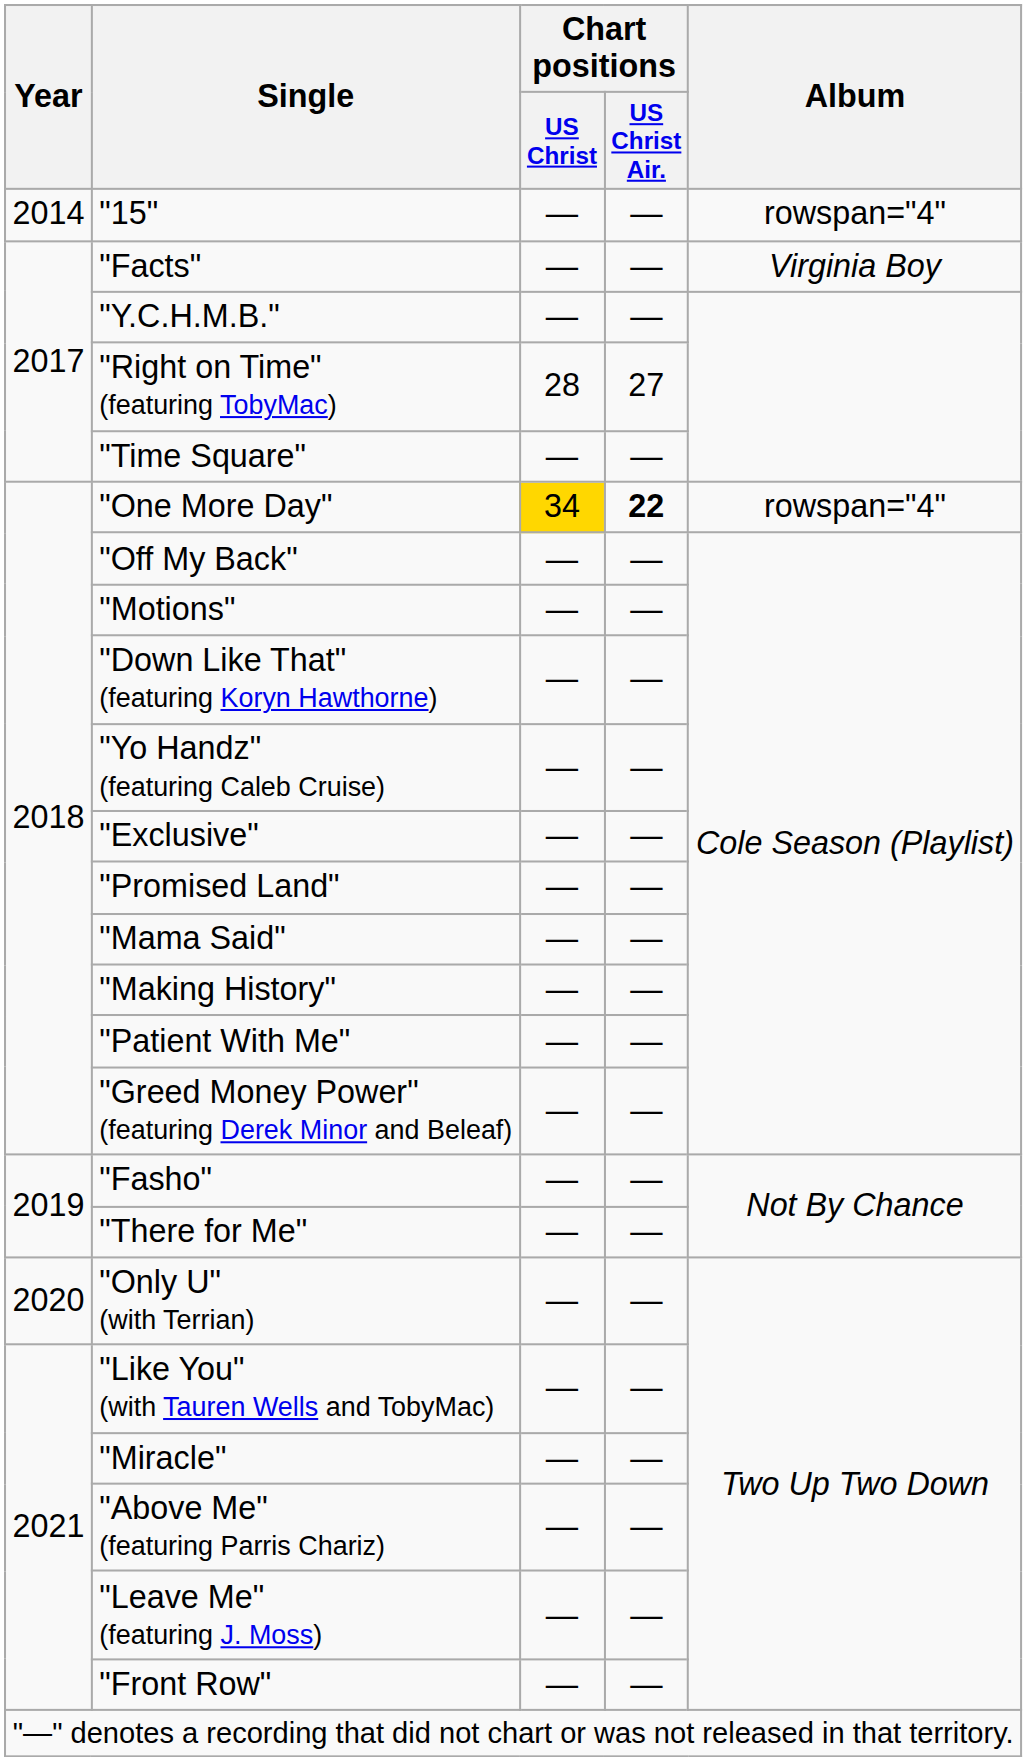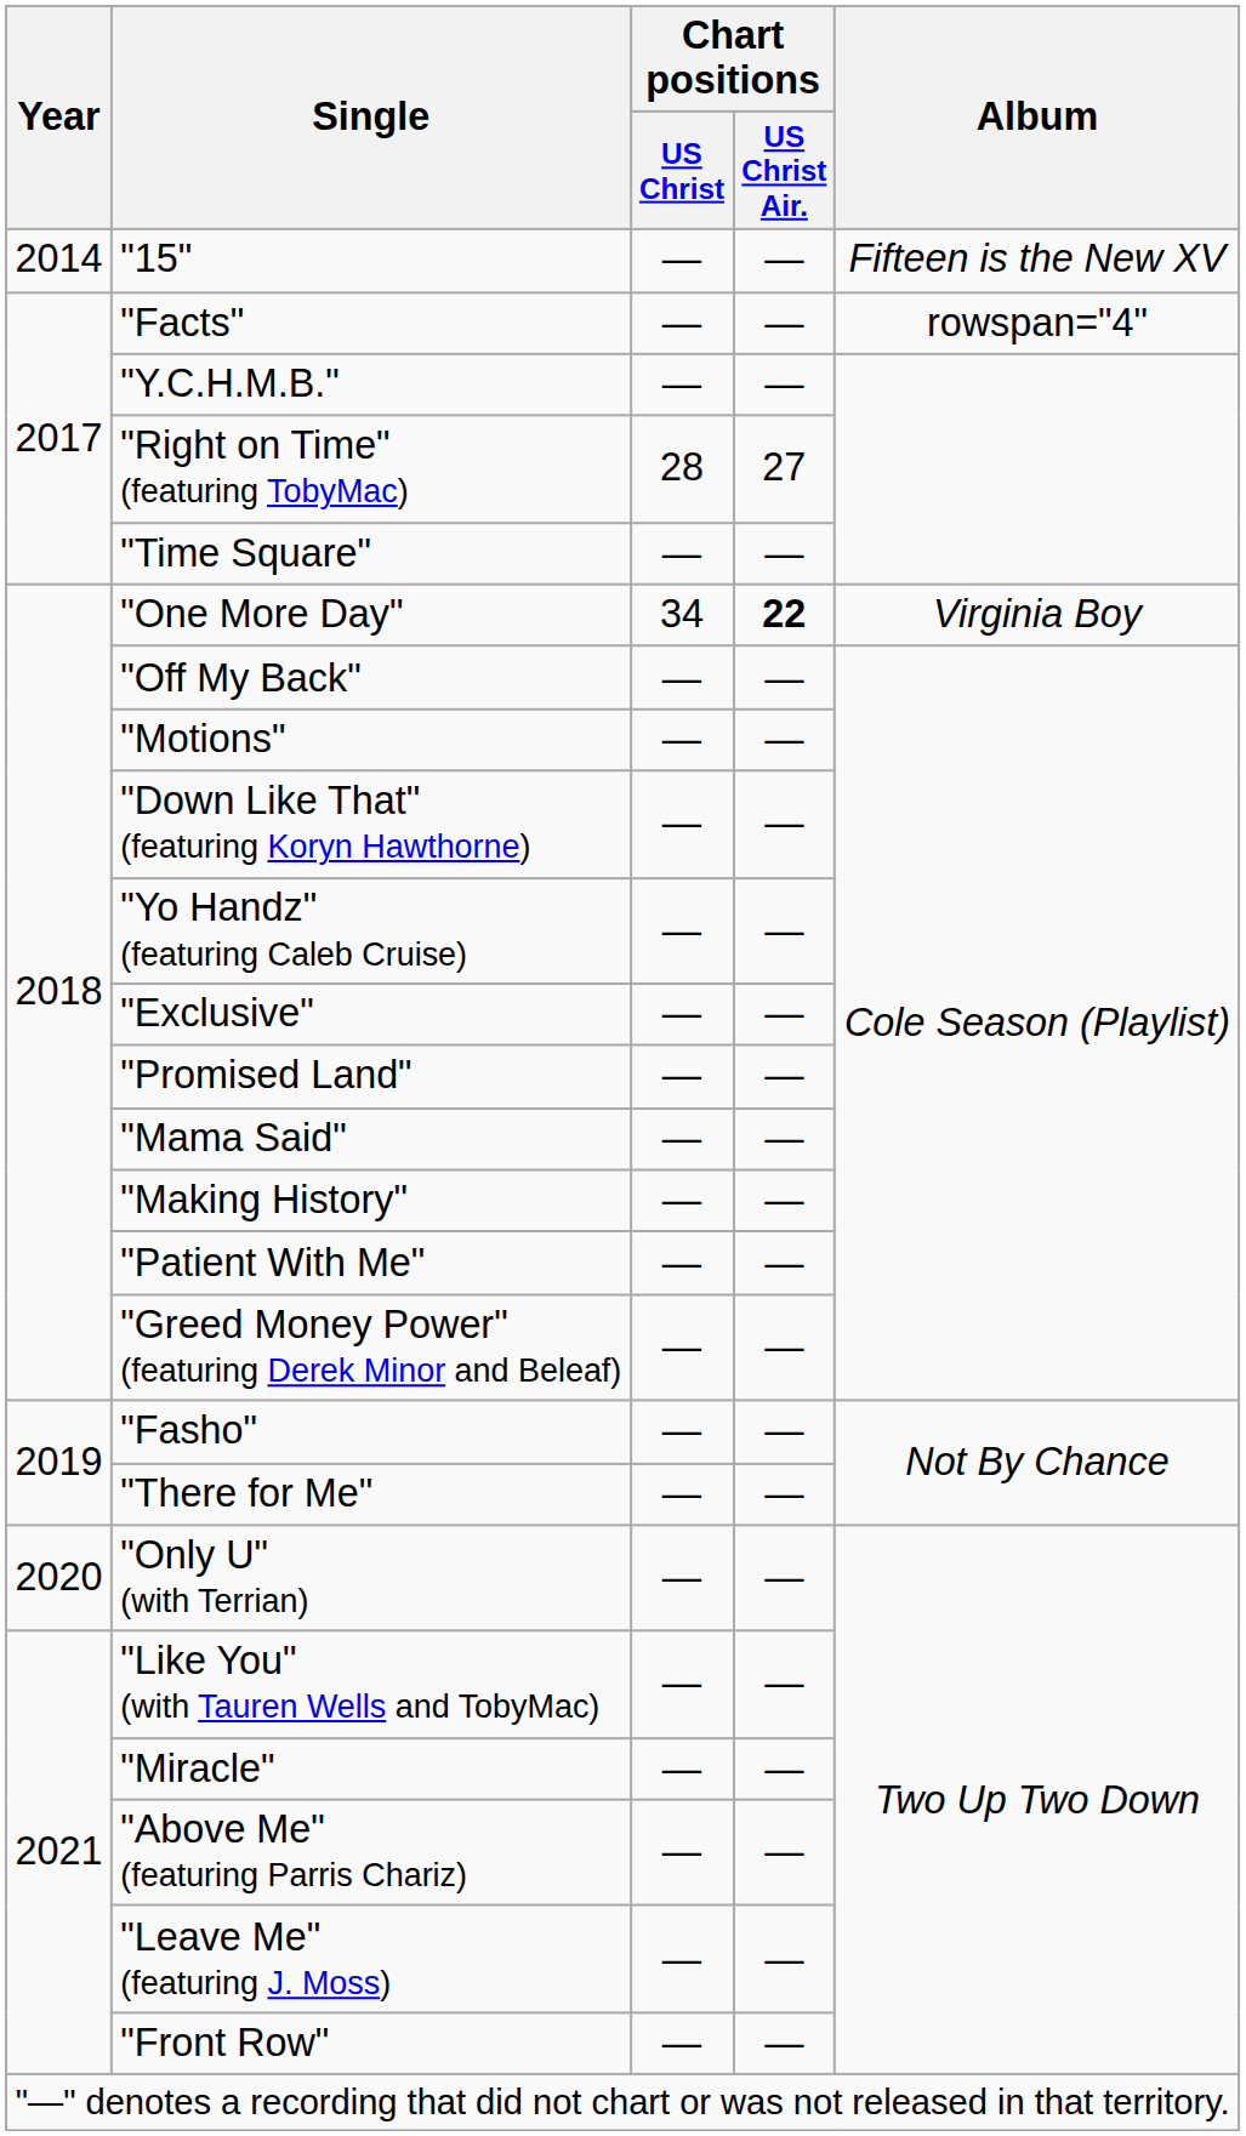"15" | Album: rowspan="4" -> Fifteen is the New XV
"Facts" | Album: Virginia Boy -> rowspan="4"
"One More Day" | Chart positions / US Christ: gold background -> no background
"One More Day" | Album: rowspan="4" -> Virginia Boy
